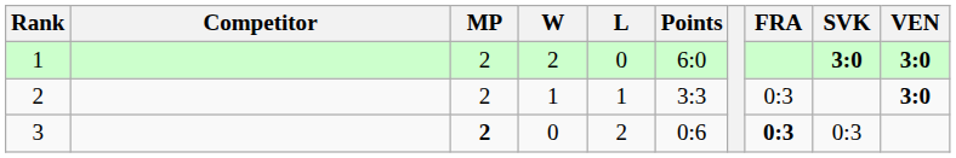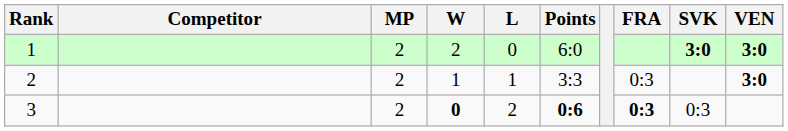3 | MP: bold -> normal
3 | W: normal -> bold
3 | Points: normal -> bold
